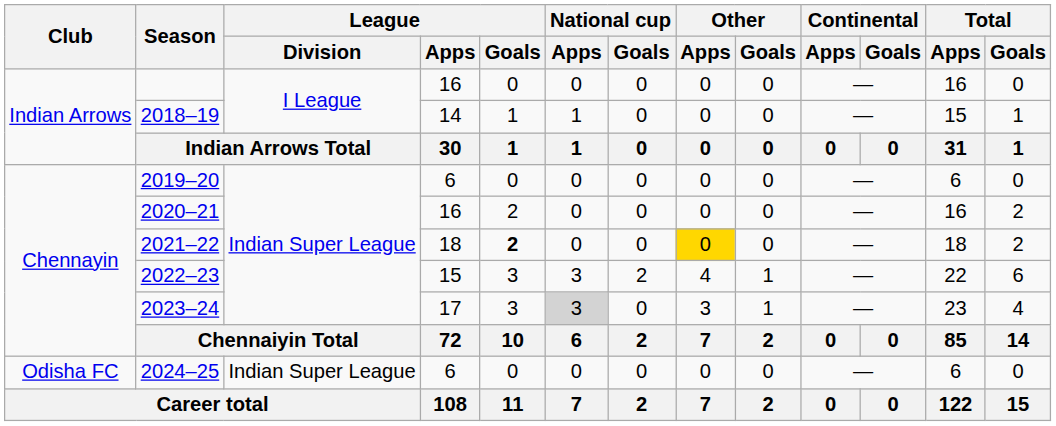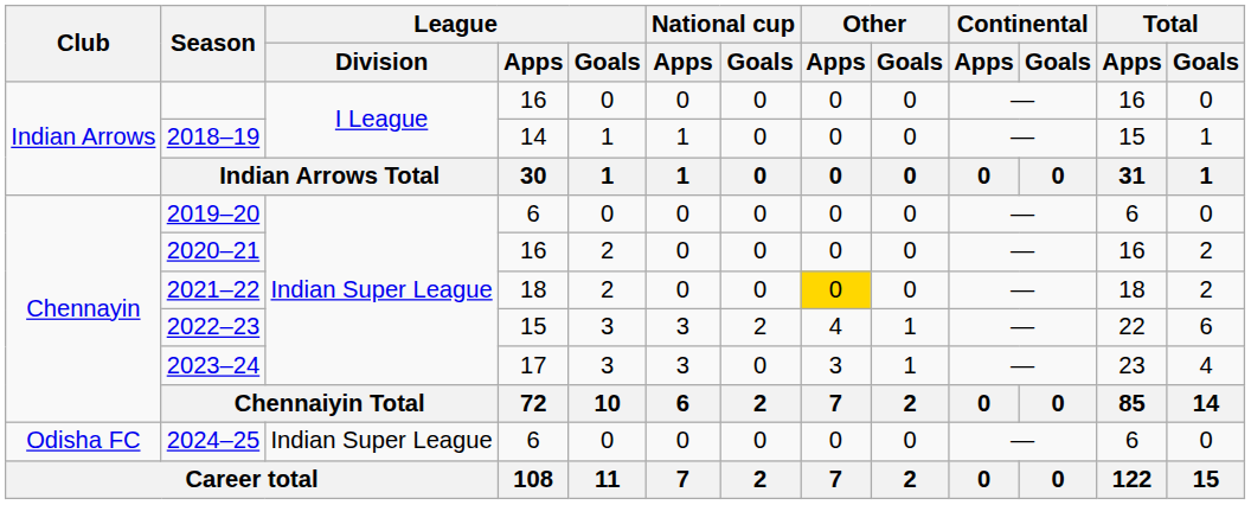2021–22 | League / Goals: bold -> normal
2023–24 | National cup / Apps: lightgrey background -> no background
